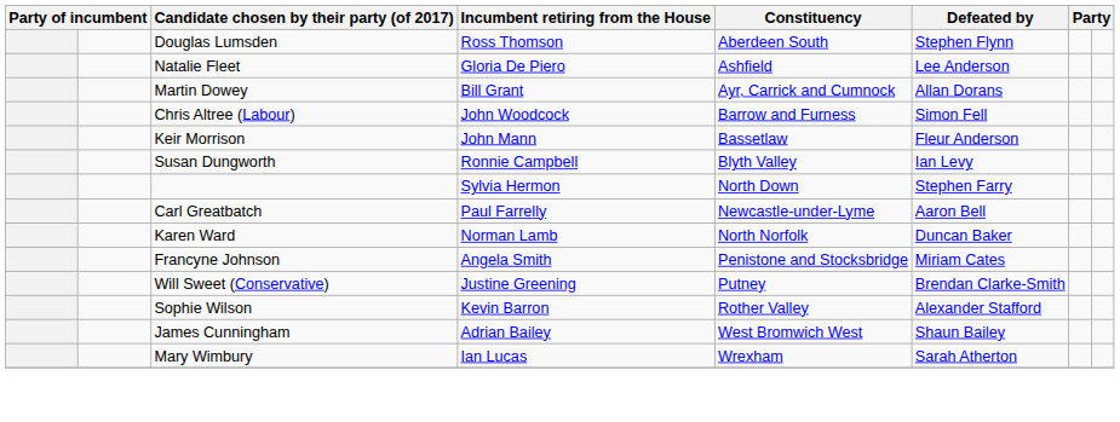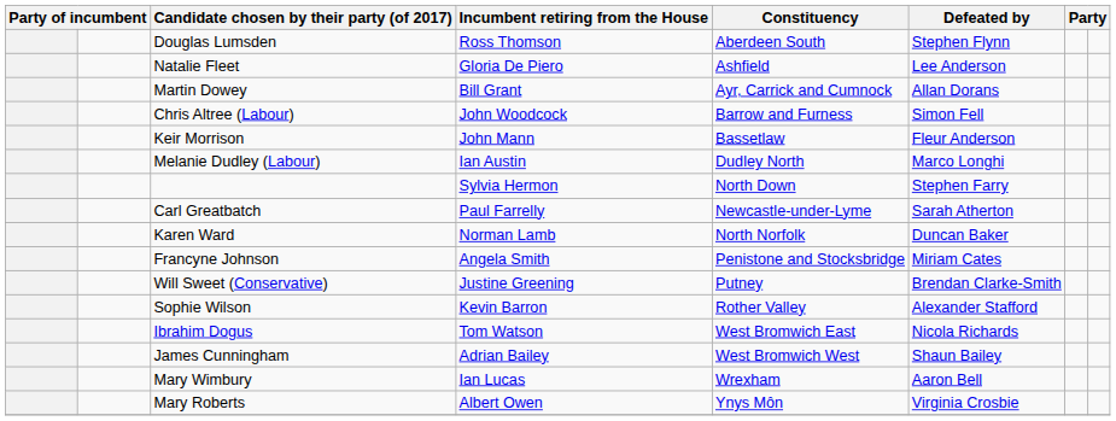- row: Susan Dungworth | Ronnie Campbell | Blyth Valley | Ian Levy
+ row: Melanie Dudley (Labour) | Ian Austin | Dudley North | Marco Longhi
Carl Greatbatch | Defeated by: Aaron Bell -> Sarah Atherton
+ row: Ibrahim Dogus | Tom Watson | West Bromwich East | Nicola Richards
Mary Wimbury | Defeated by: Sarah Atherton -> Aaron Bell
+ row: Mary Roberts | Albert Owen | Ynys Môn | Virginia Crosbie
